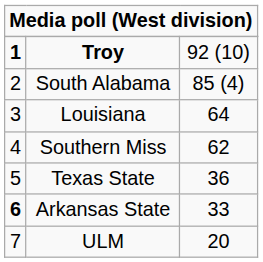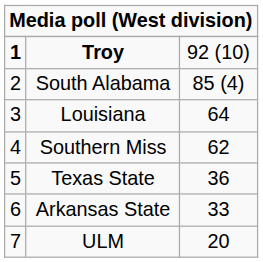Arkansas State | column 1: bold -> normal
